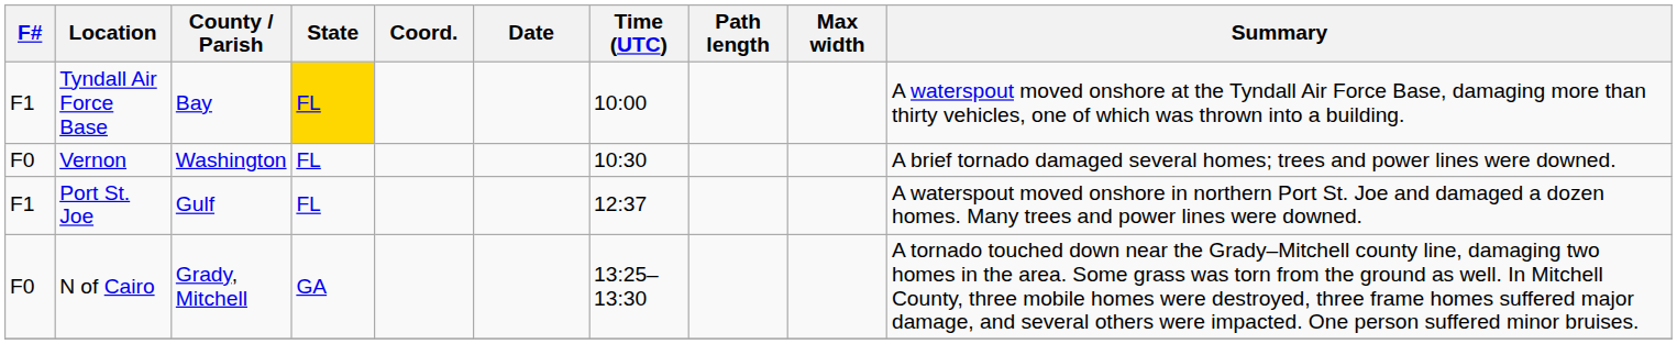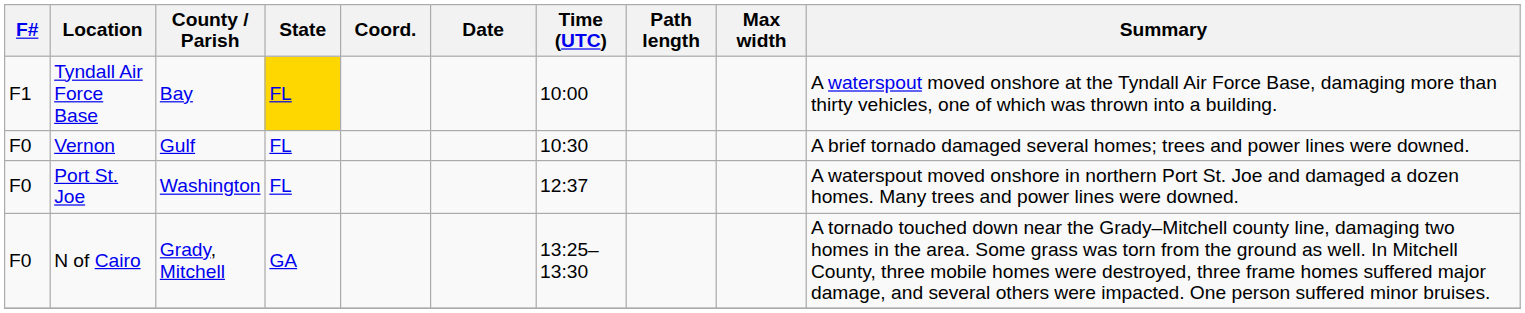Vernon | County / Parish: Washington -> Gulf
Port St. Joe | F#: F1 -> F0
Port St. Joe | County / Parish: Gulf -> Washington
